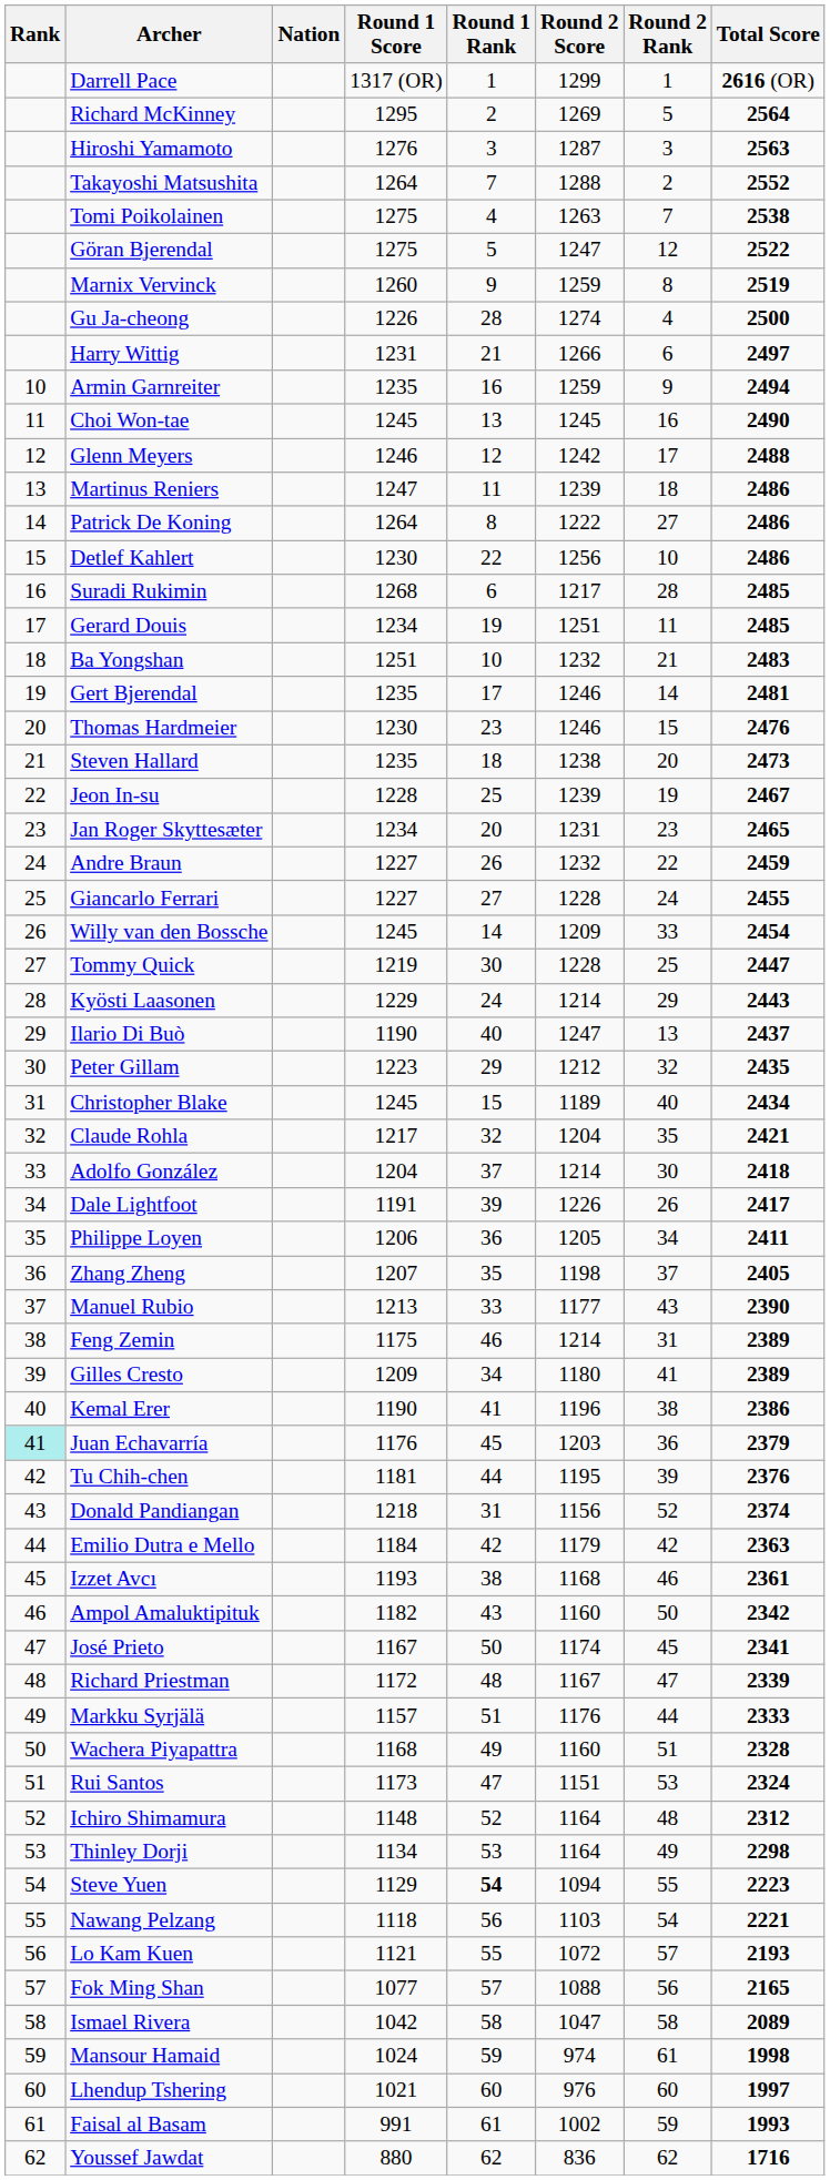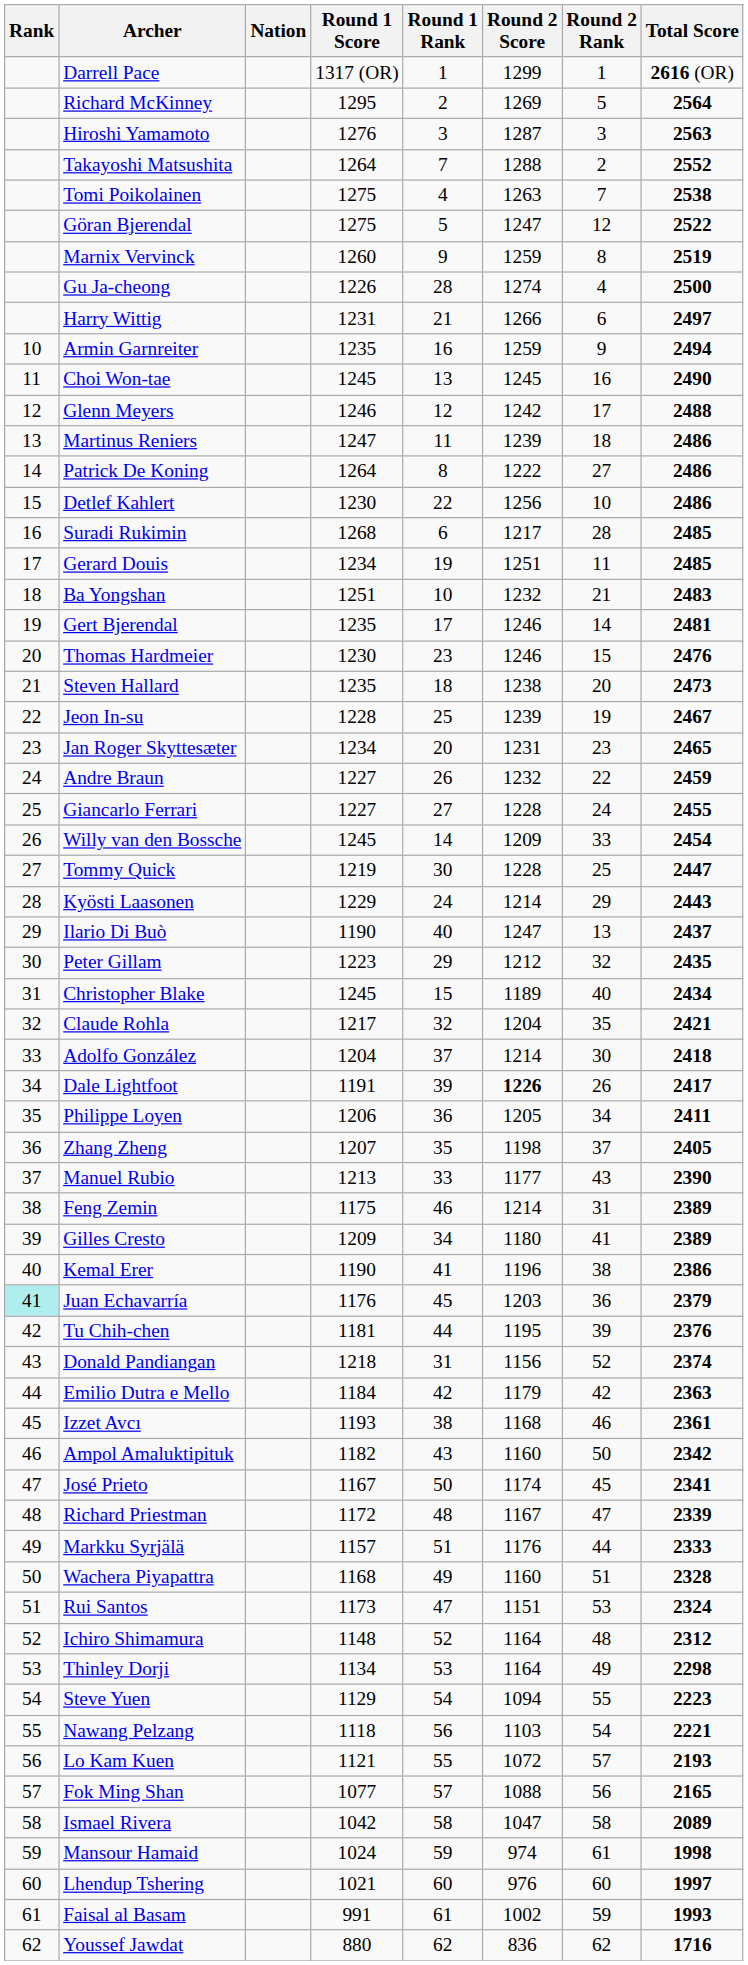Dale Lightfoot | Round 2 Score: normal -> bold
Steve Yuen | Round 1 Rank: bold -> normal
